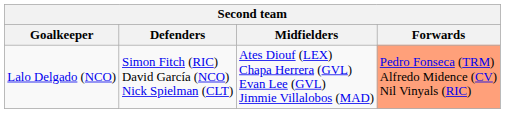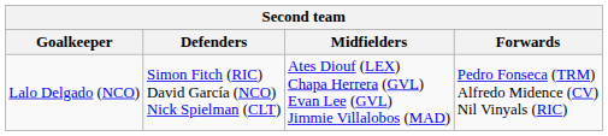Lalo Delgado (NCO) | Forwards: lightsalmon background -> no background
